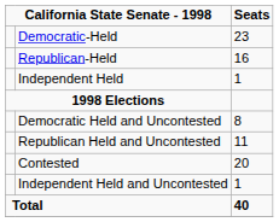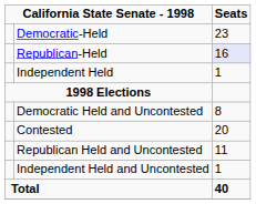Republican-Held | column 3: no background -> lavender background
rows swapped: Contested <-> Republican Held and Uncontested
